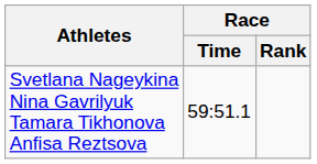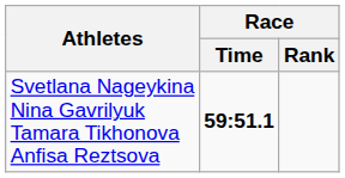row 3 | Race / Time: normal -> bold
